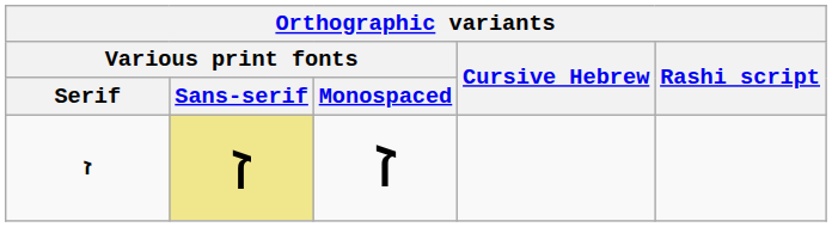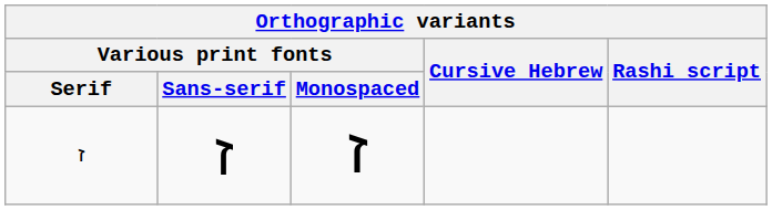row 4 | Various print fonts / Serif: bold -> normal
row 4 | Various print fonts / Sans-serif: khaki background -> no background
